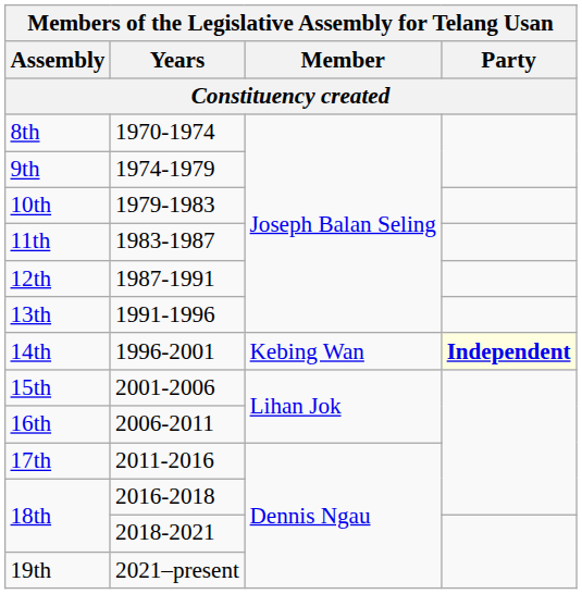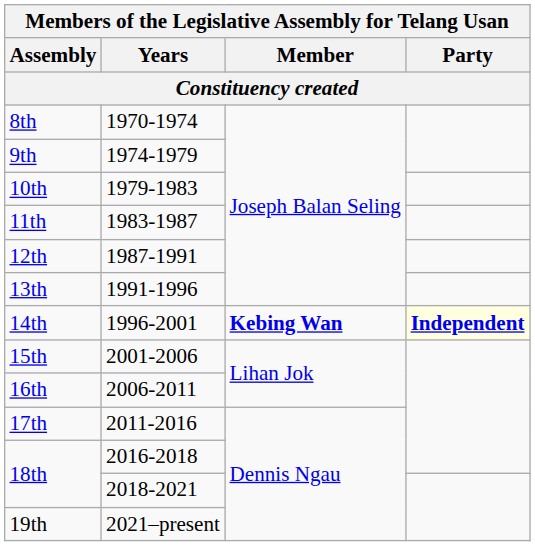14th | Member: normal -> bold
